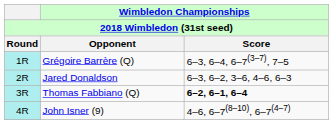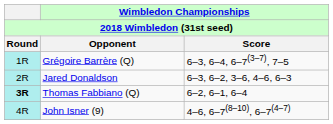Thomas Fabbiano (Q) | Round: normal -> bold
Thomas Fabbiano (Q) | Wimbledon Championships / Score: bold -> normal
